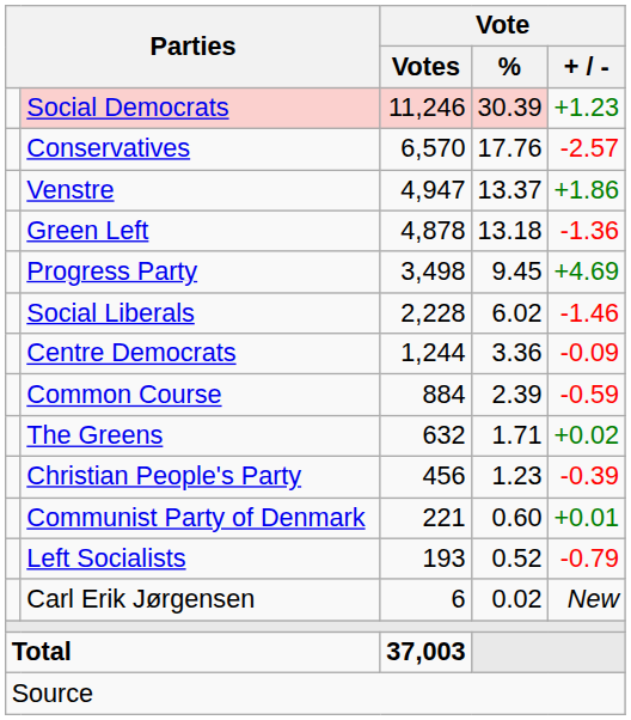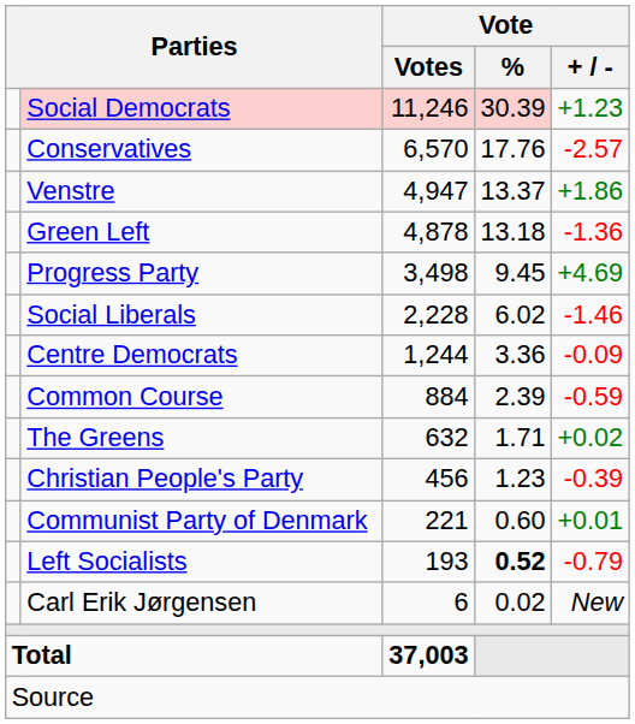Left Socialists | Vote / %: normal -> bold
